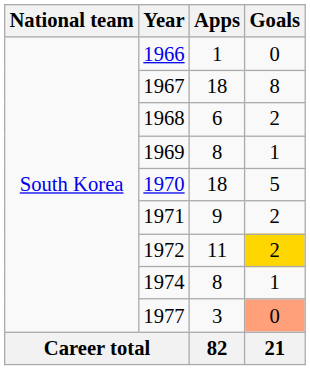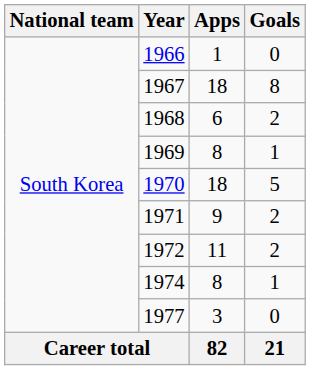1972 | Goals: gold background -> no background
1977 | Goals: lightsalmon background -> no background
